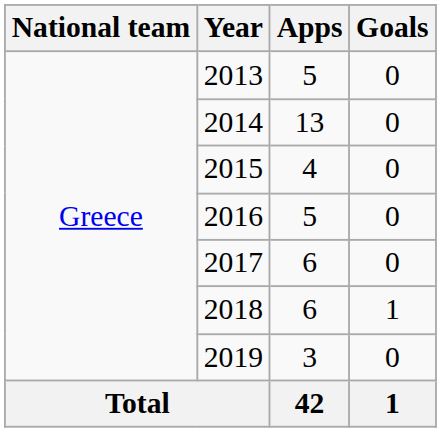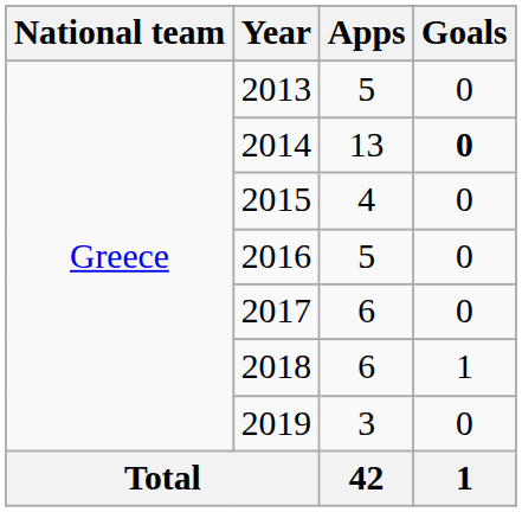2014 | Goals: normal -> bold
